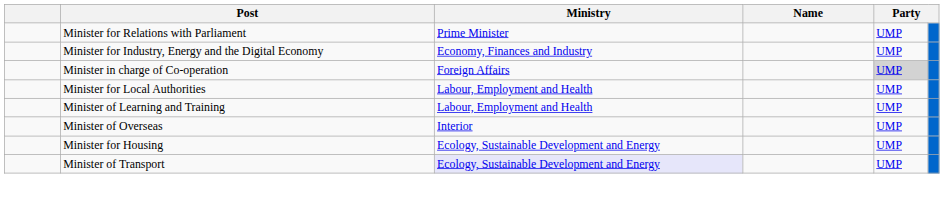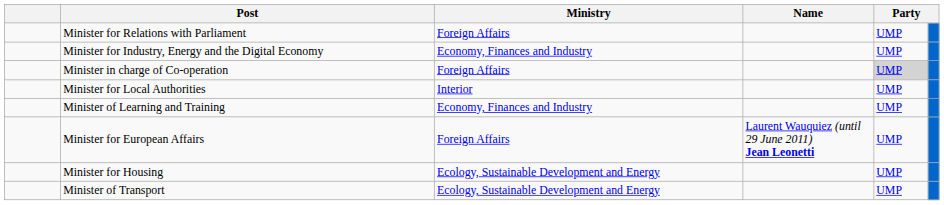Minister for Relations with Parliament | Ministry: Prime Minister -> Foreign Affairs
Minister for Local Authorities | Ministry: Labour, Employment and Health -> Interior
Minister of Learning and Training | Ministry: Labour, Employment and Health -> Economy, Finances and Industry
+ row: Minister for European Affairs | Foreign Affairs | Laurent Wauquiez (until 29 June 2011) Jean Leonetti | UMP
- row: Minister of Overseas | Interior | UMP
Minister of Transport | Ministry: lavender background -> no background
